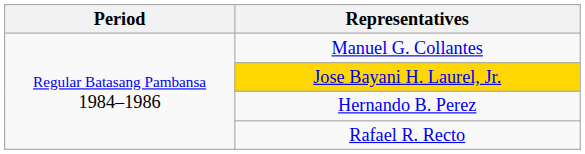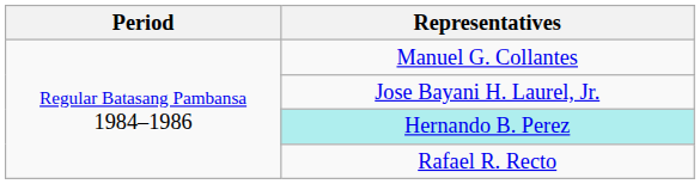Jose Bayani H. Laurel, Jr. | Representatives: gold background -> no background
Hernando B. Perez | Representatives: no background -> paleturquoise background
